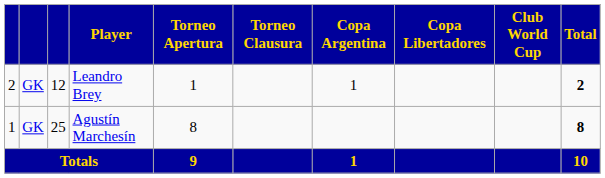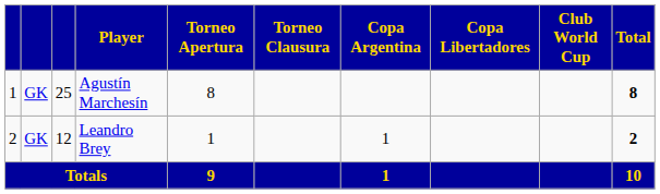rows swapped: Agustín Marchesín <-> Leandro Brey
